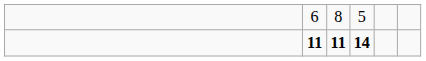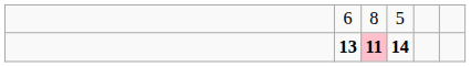row 2 | column 2: 11 -> 13
row 2 | column 3: no background -> pink background
